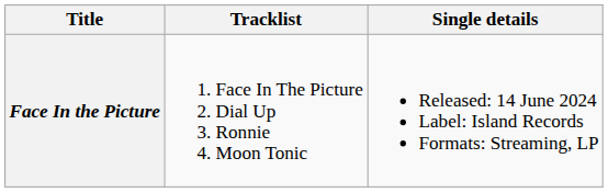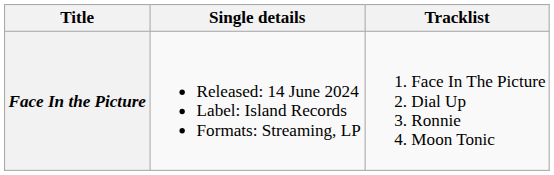columns swapped: Tracklist <-> Single details
